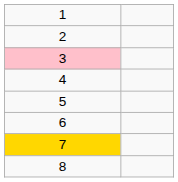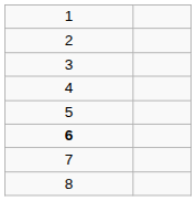3 | column 1: pink background -> no background
6 | column 1: normal -> bold
7 | column 1: gold background -> no background
